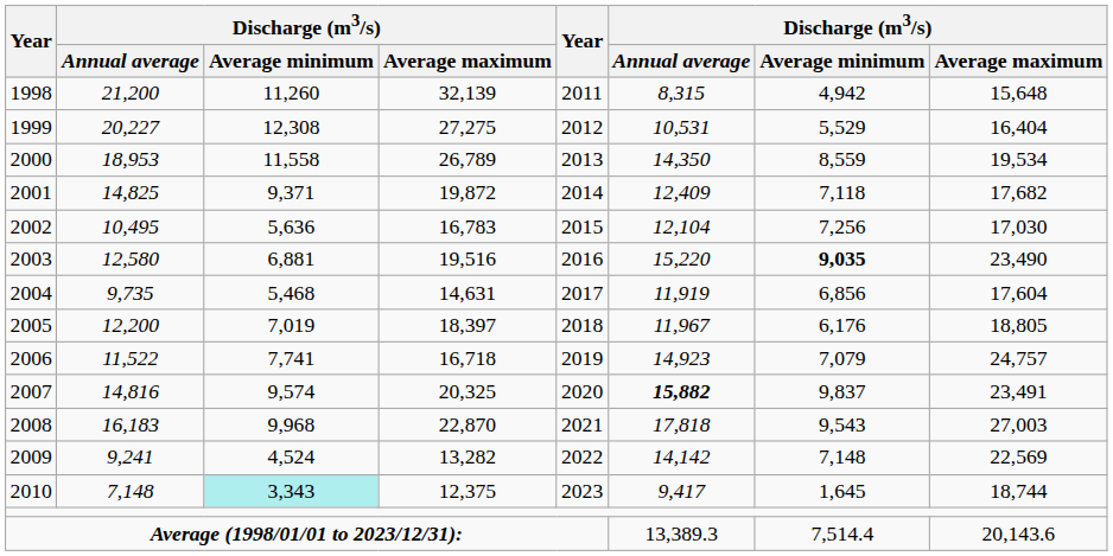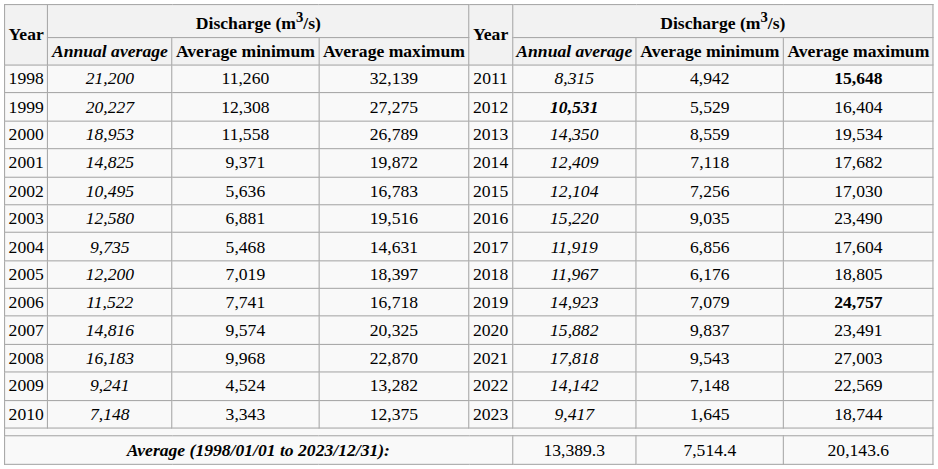1998 | column 8: normal -> bold
1999 | column 6: normal -> bold
2003 | column 7: bold -> normal
2006 | column 8: normal -> bold
2007 | column 6: bold -> normal
2010 | column 3: paleturquoise background -> no background
